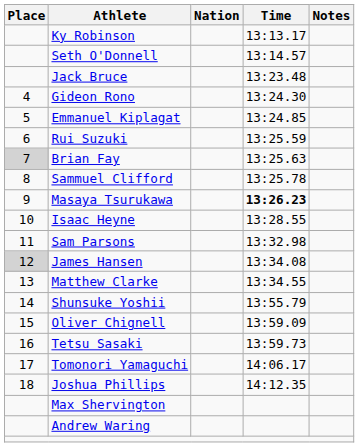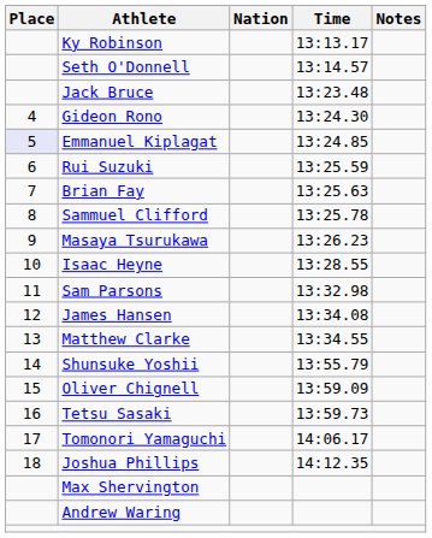Emmanuel Kiplagat | Place: no background -> lavender background
Brian Fay | Place: lightgrey background -> no background
Masaya Tsurukawa | Time: bold -> normal
James Hansen | Place: lightgrey background -> no background
